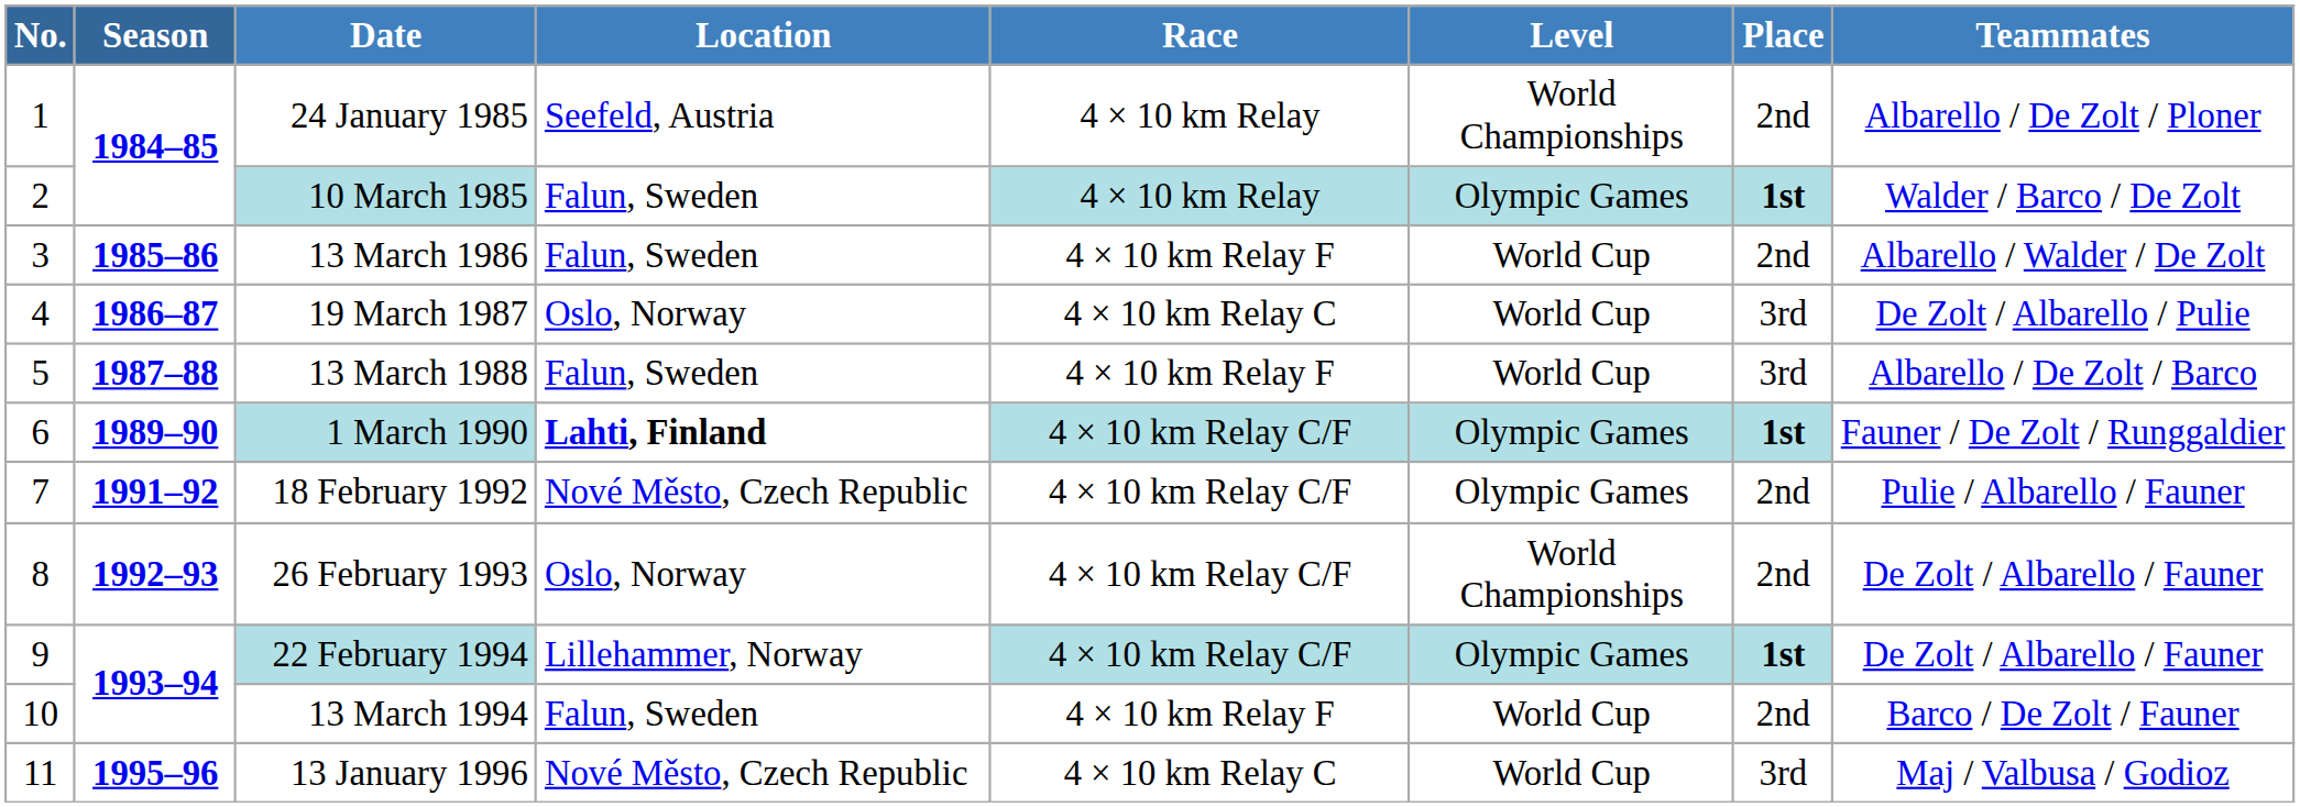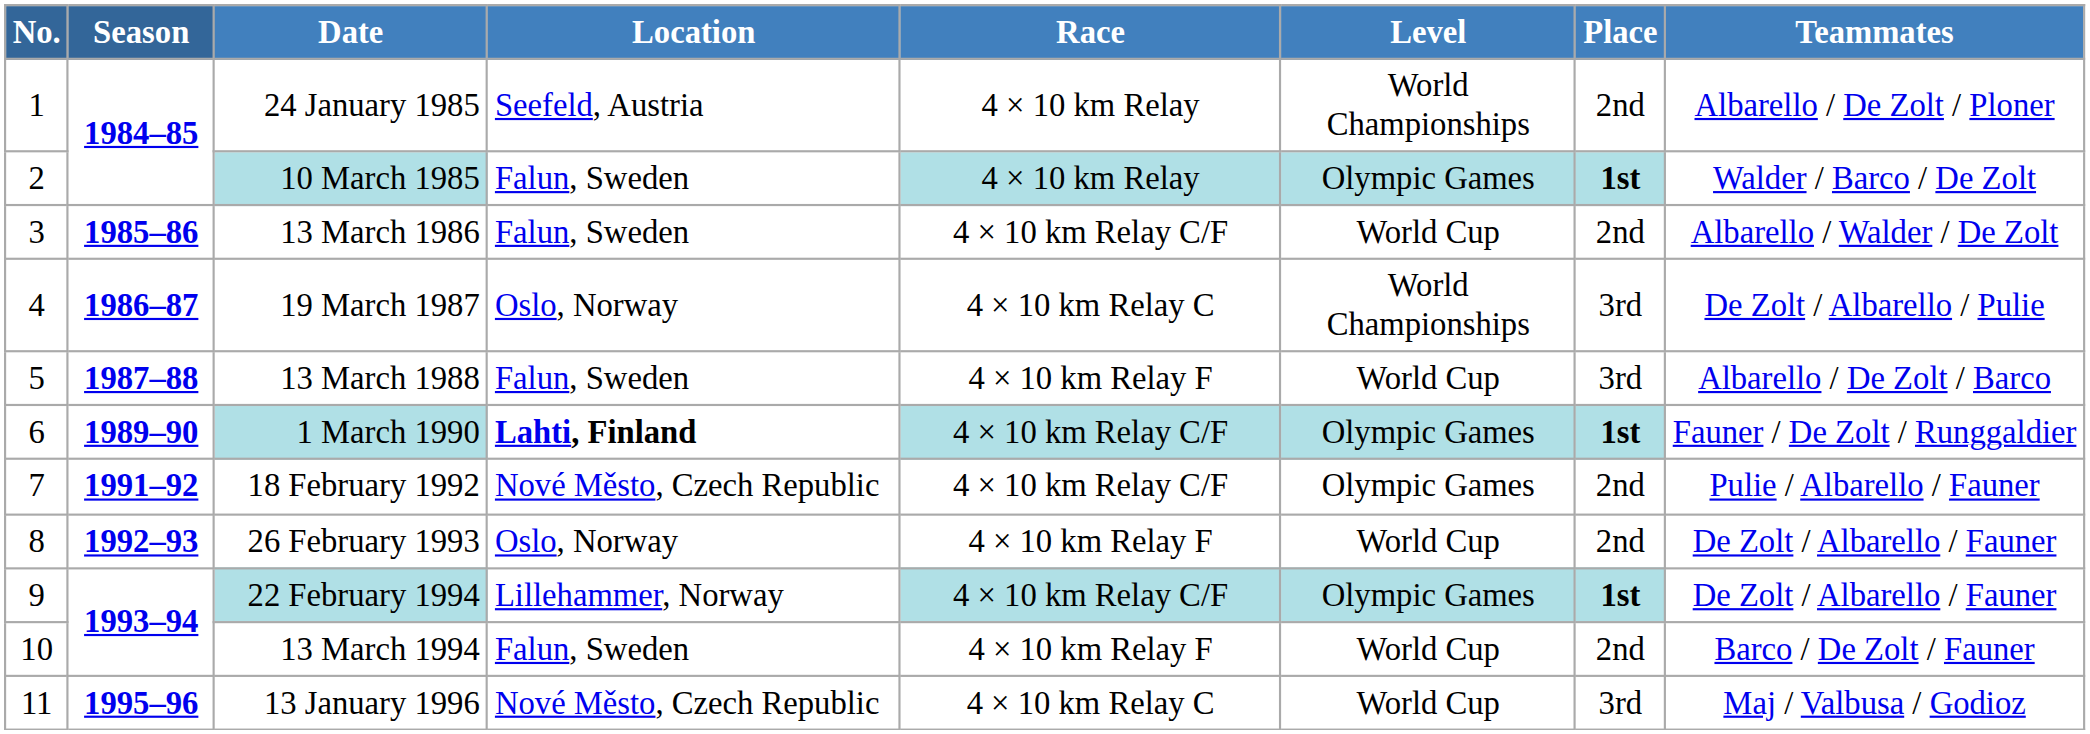13 March 1986 | Race: 4 × 10 km Relay F -> 4 × 10 km Relay C/F
19 March 1987 | Level: World Cup -> World Championships
26 February 1993 | Race: 4 × 10 km Relay C/F -> 4 × 10 km Relay F
26 February 1993 | Level: World Championships -> World Cup
